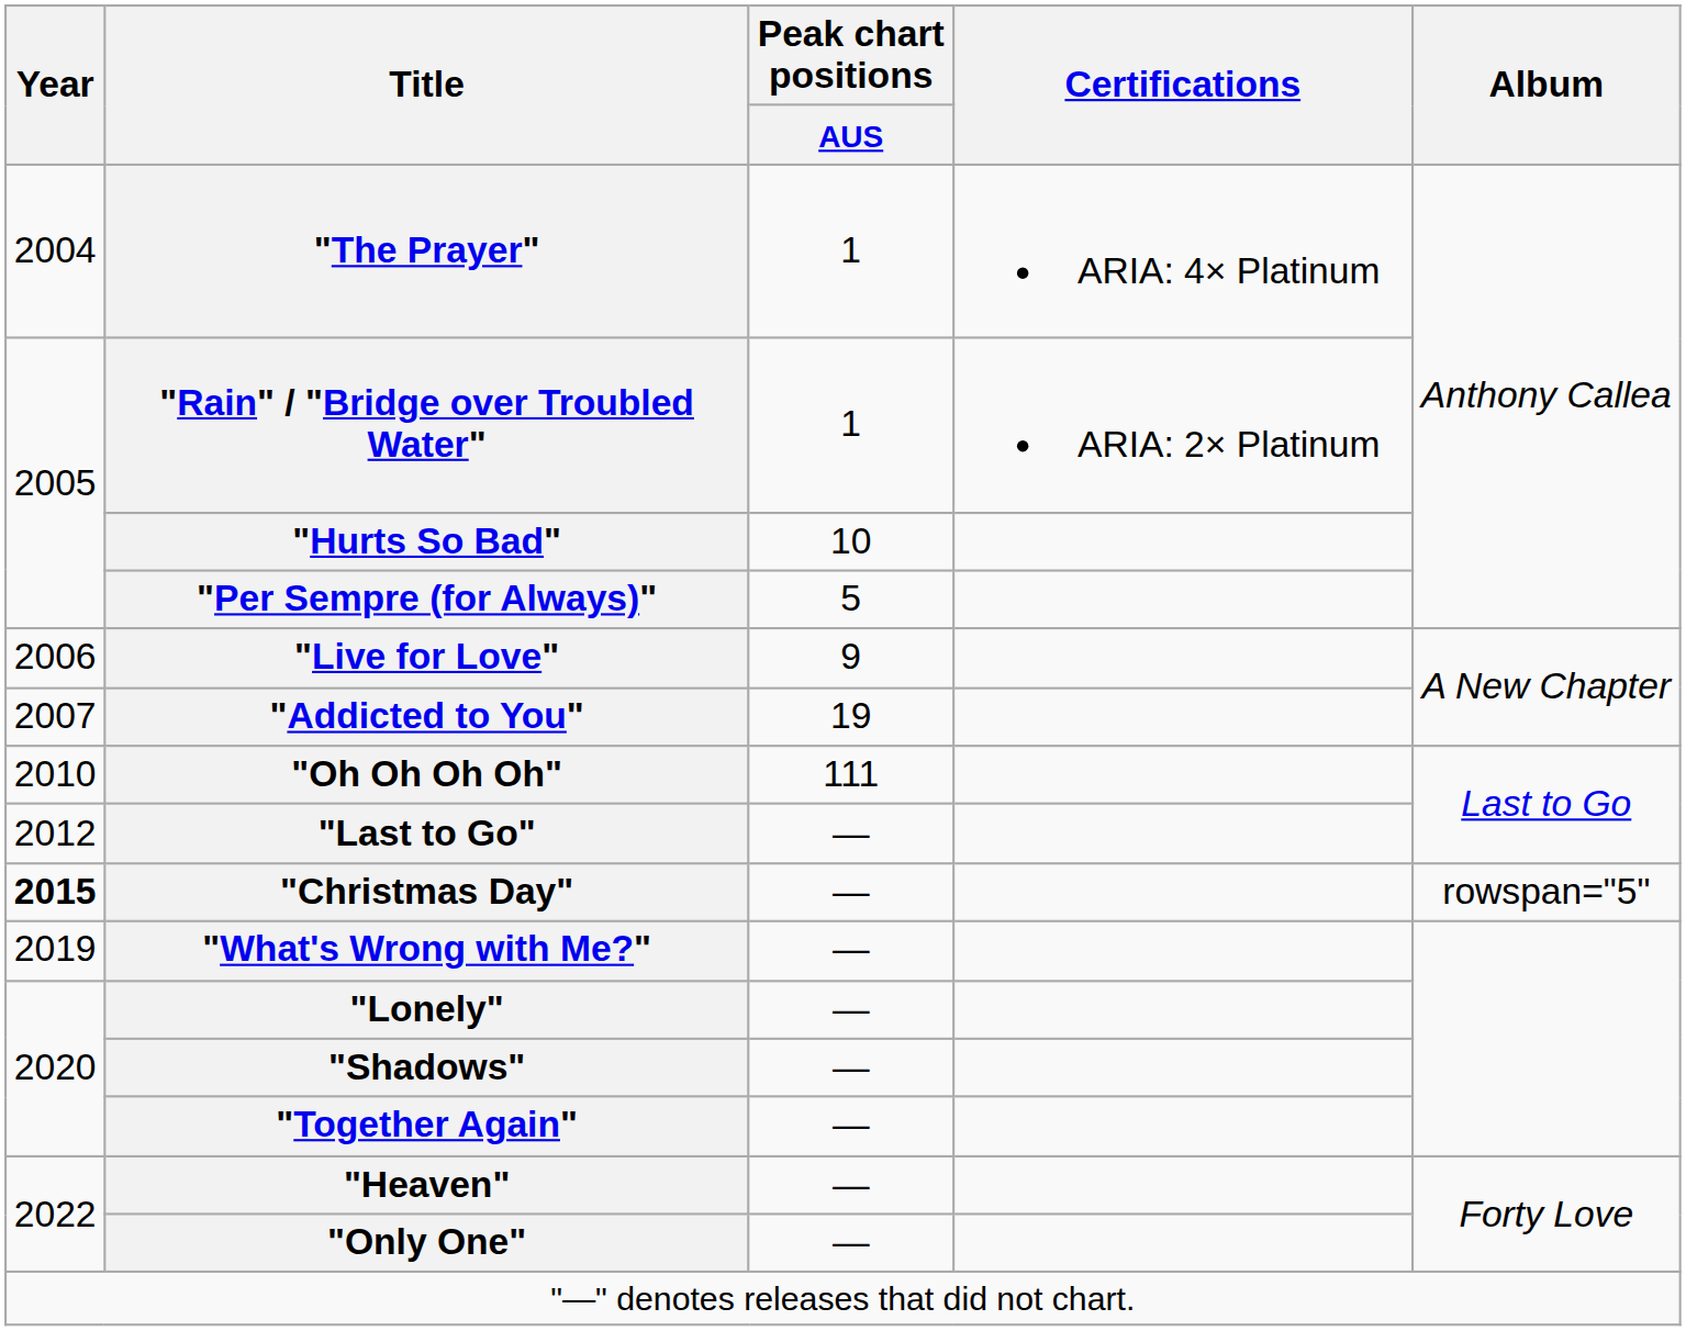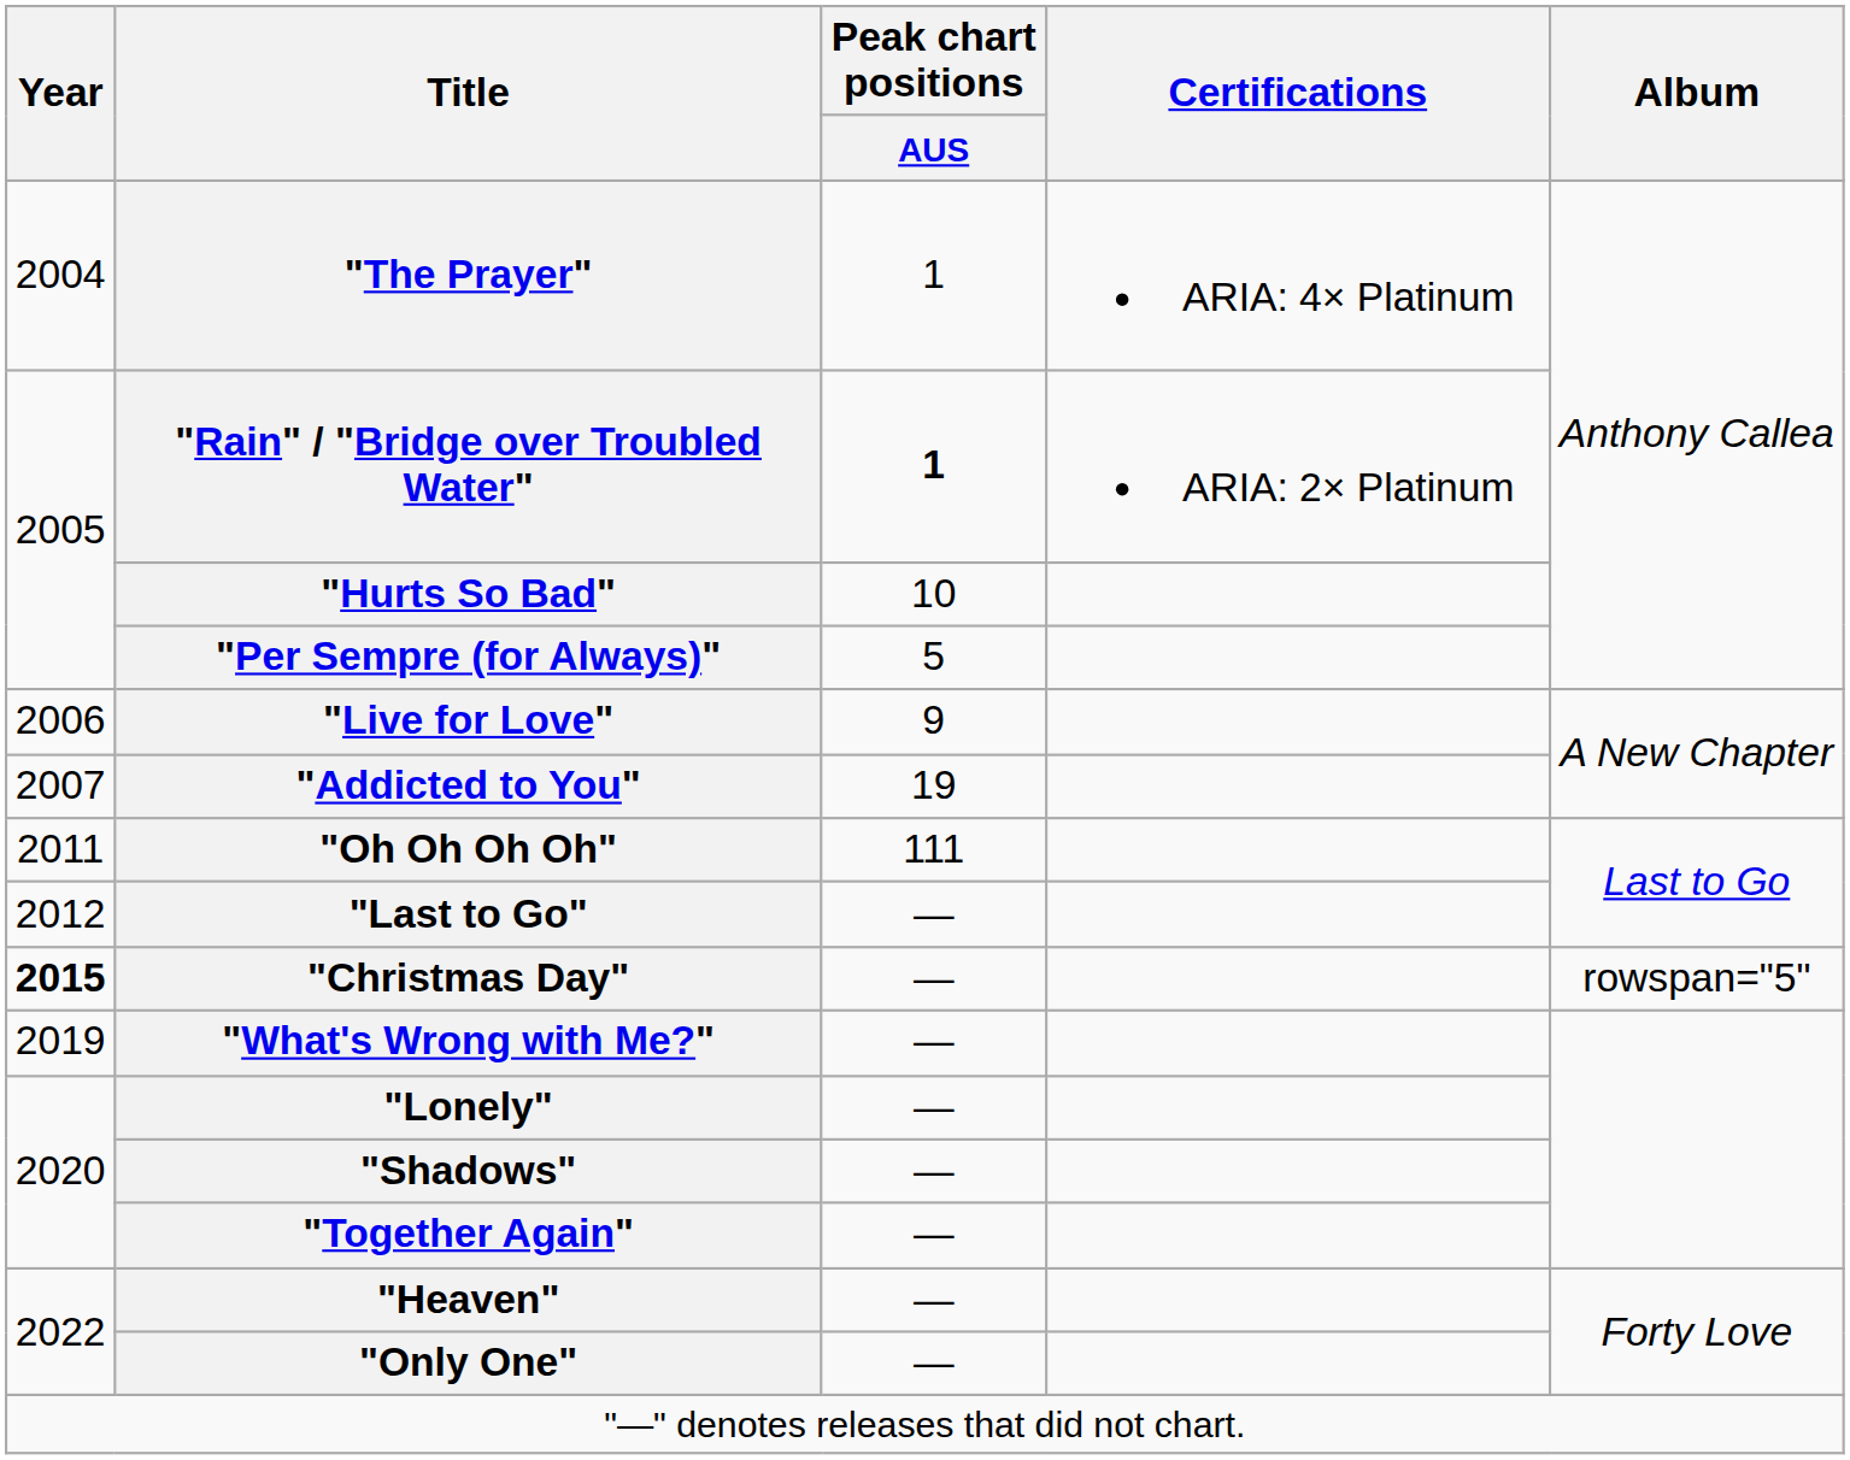"Rain" / "Bridge over Troubled Water" | Peak chart positions / AUS: normal -> bold
"Oh Oh Oh Oh" | Year: 2010 -> 2011
